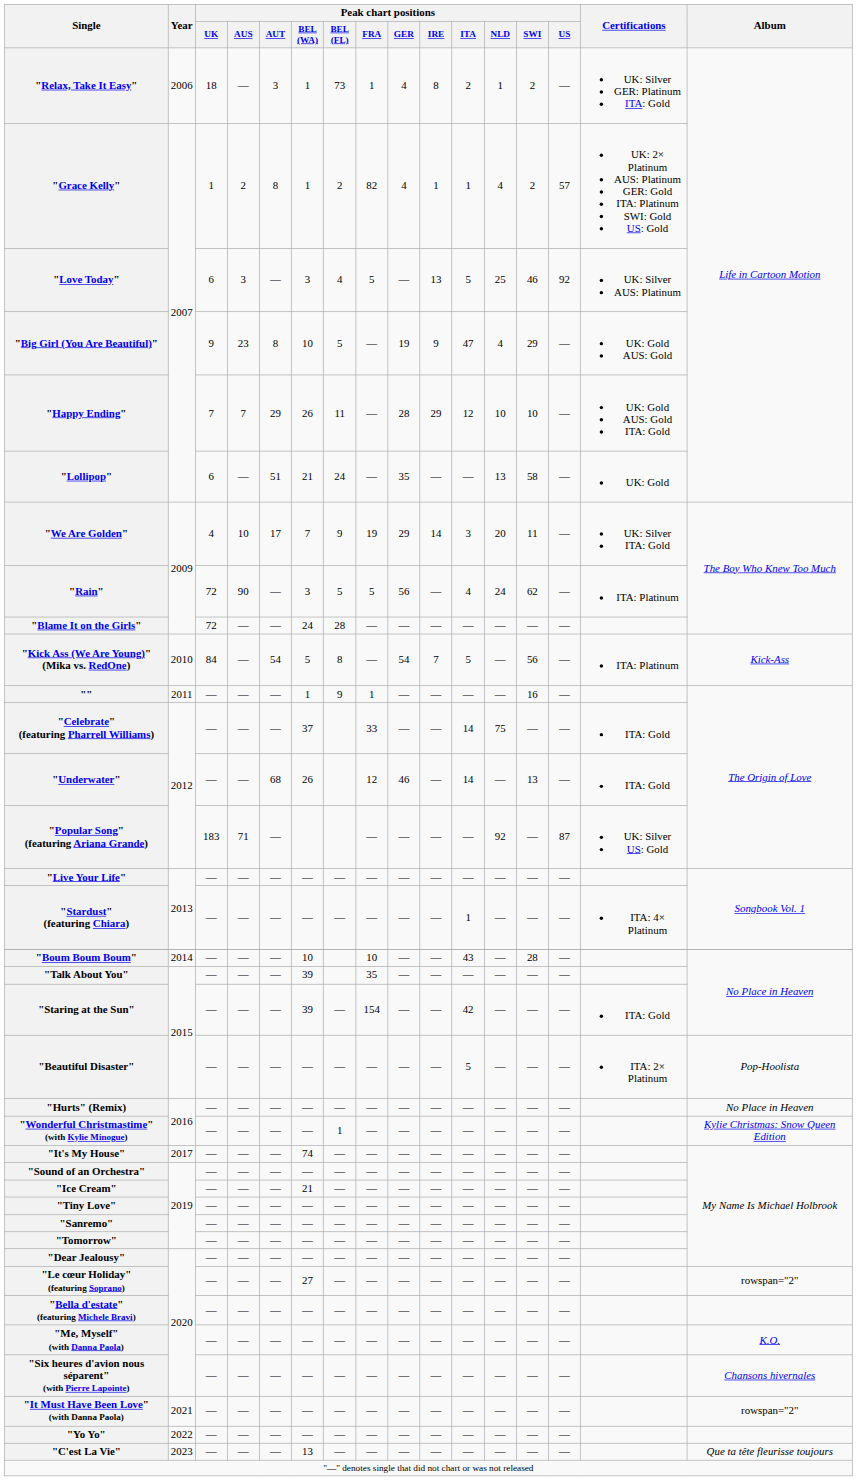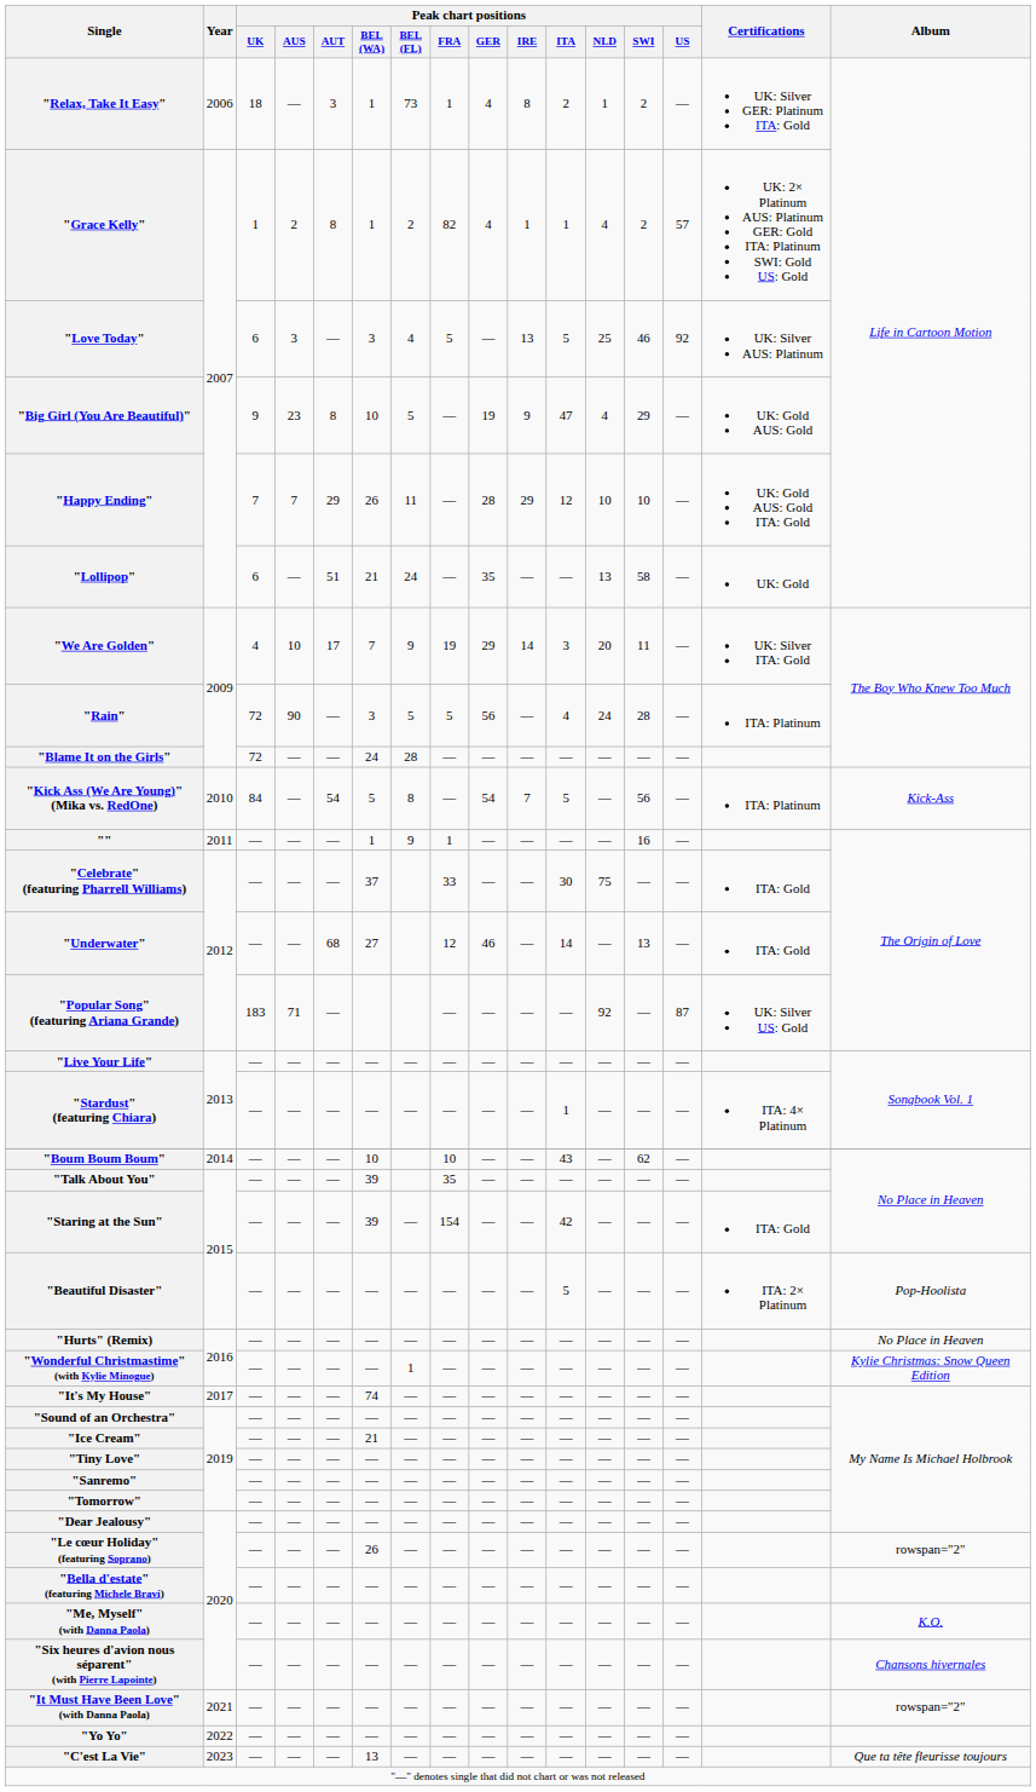"Rain" | Peak chart positions / SWI: 62 -> 28
"Celebrate" (featuring Pharrell Williams) | Peak chart positions / ITA: 14 -> 30
"Underwater" | Peak chart positions / BEL (WA): 26 -> 27
"Boum Boum Boum" | Peak chart positions / SWI: 28 -> 62
"Le cœur Holiday" (featuring Soprano) | Peak chart positions / BEL (WA): 27 -> 26
